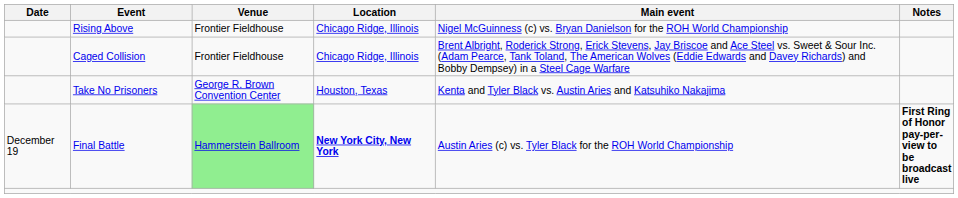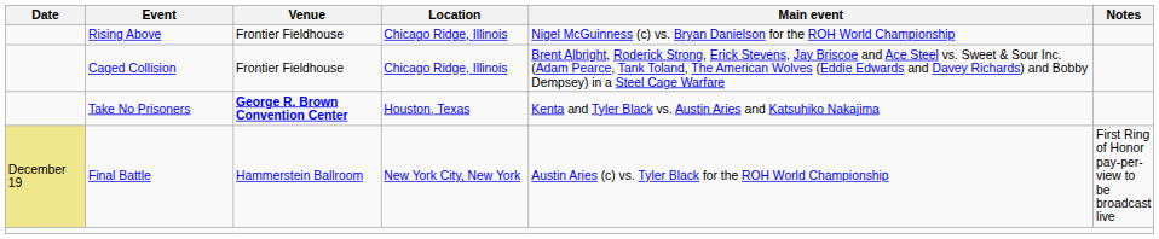Take No Prisoners | Venue: normal -> bold
Final Battle | Date: no background -> khaki background
Final Battle | Venue: lightgreen background -> no background
Final Battle | Location: bold -> normal
Final Battle | Notes: bold -> normal
